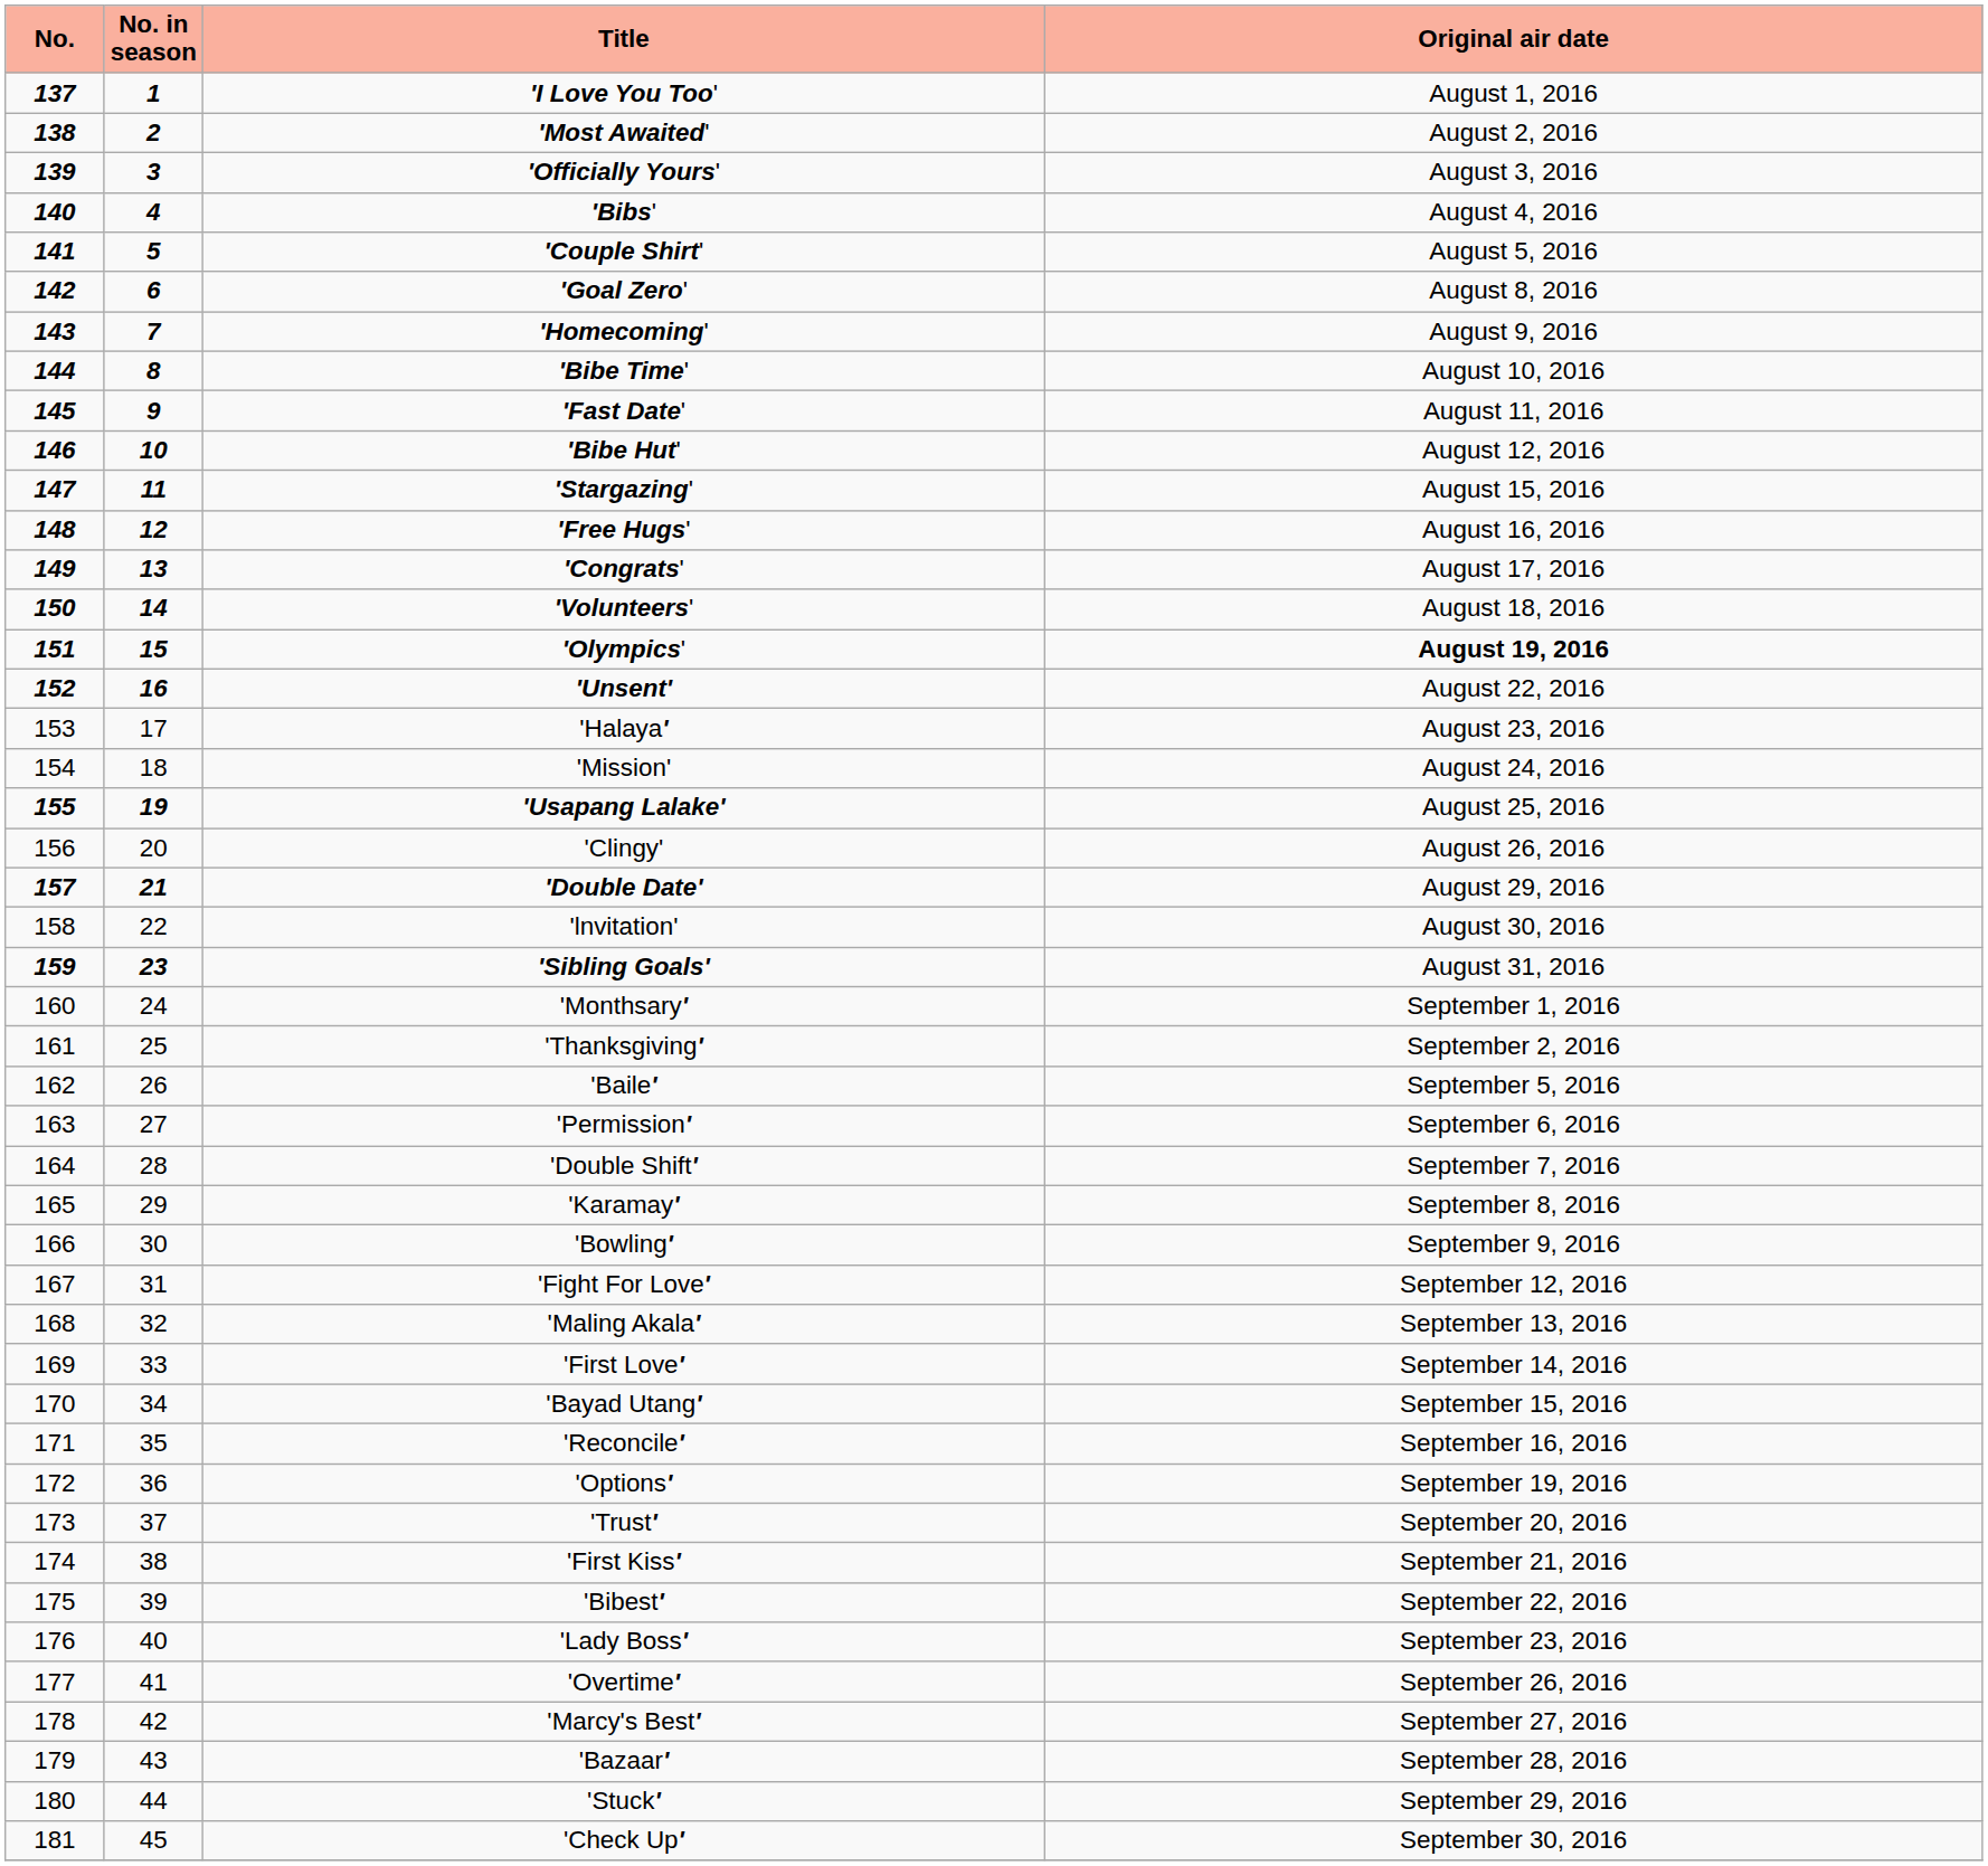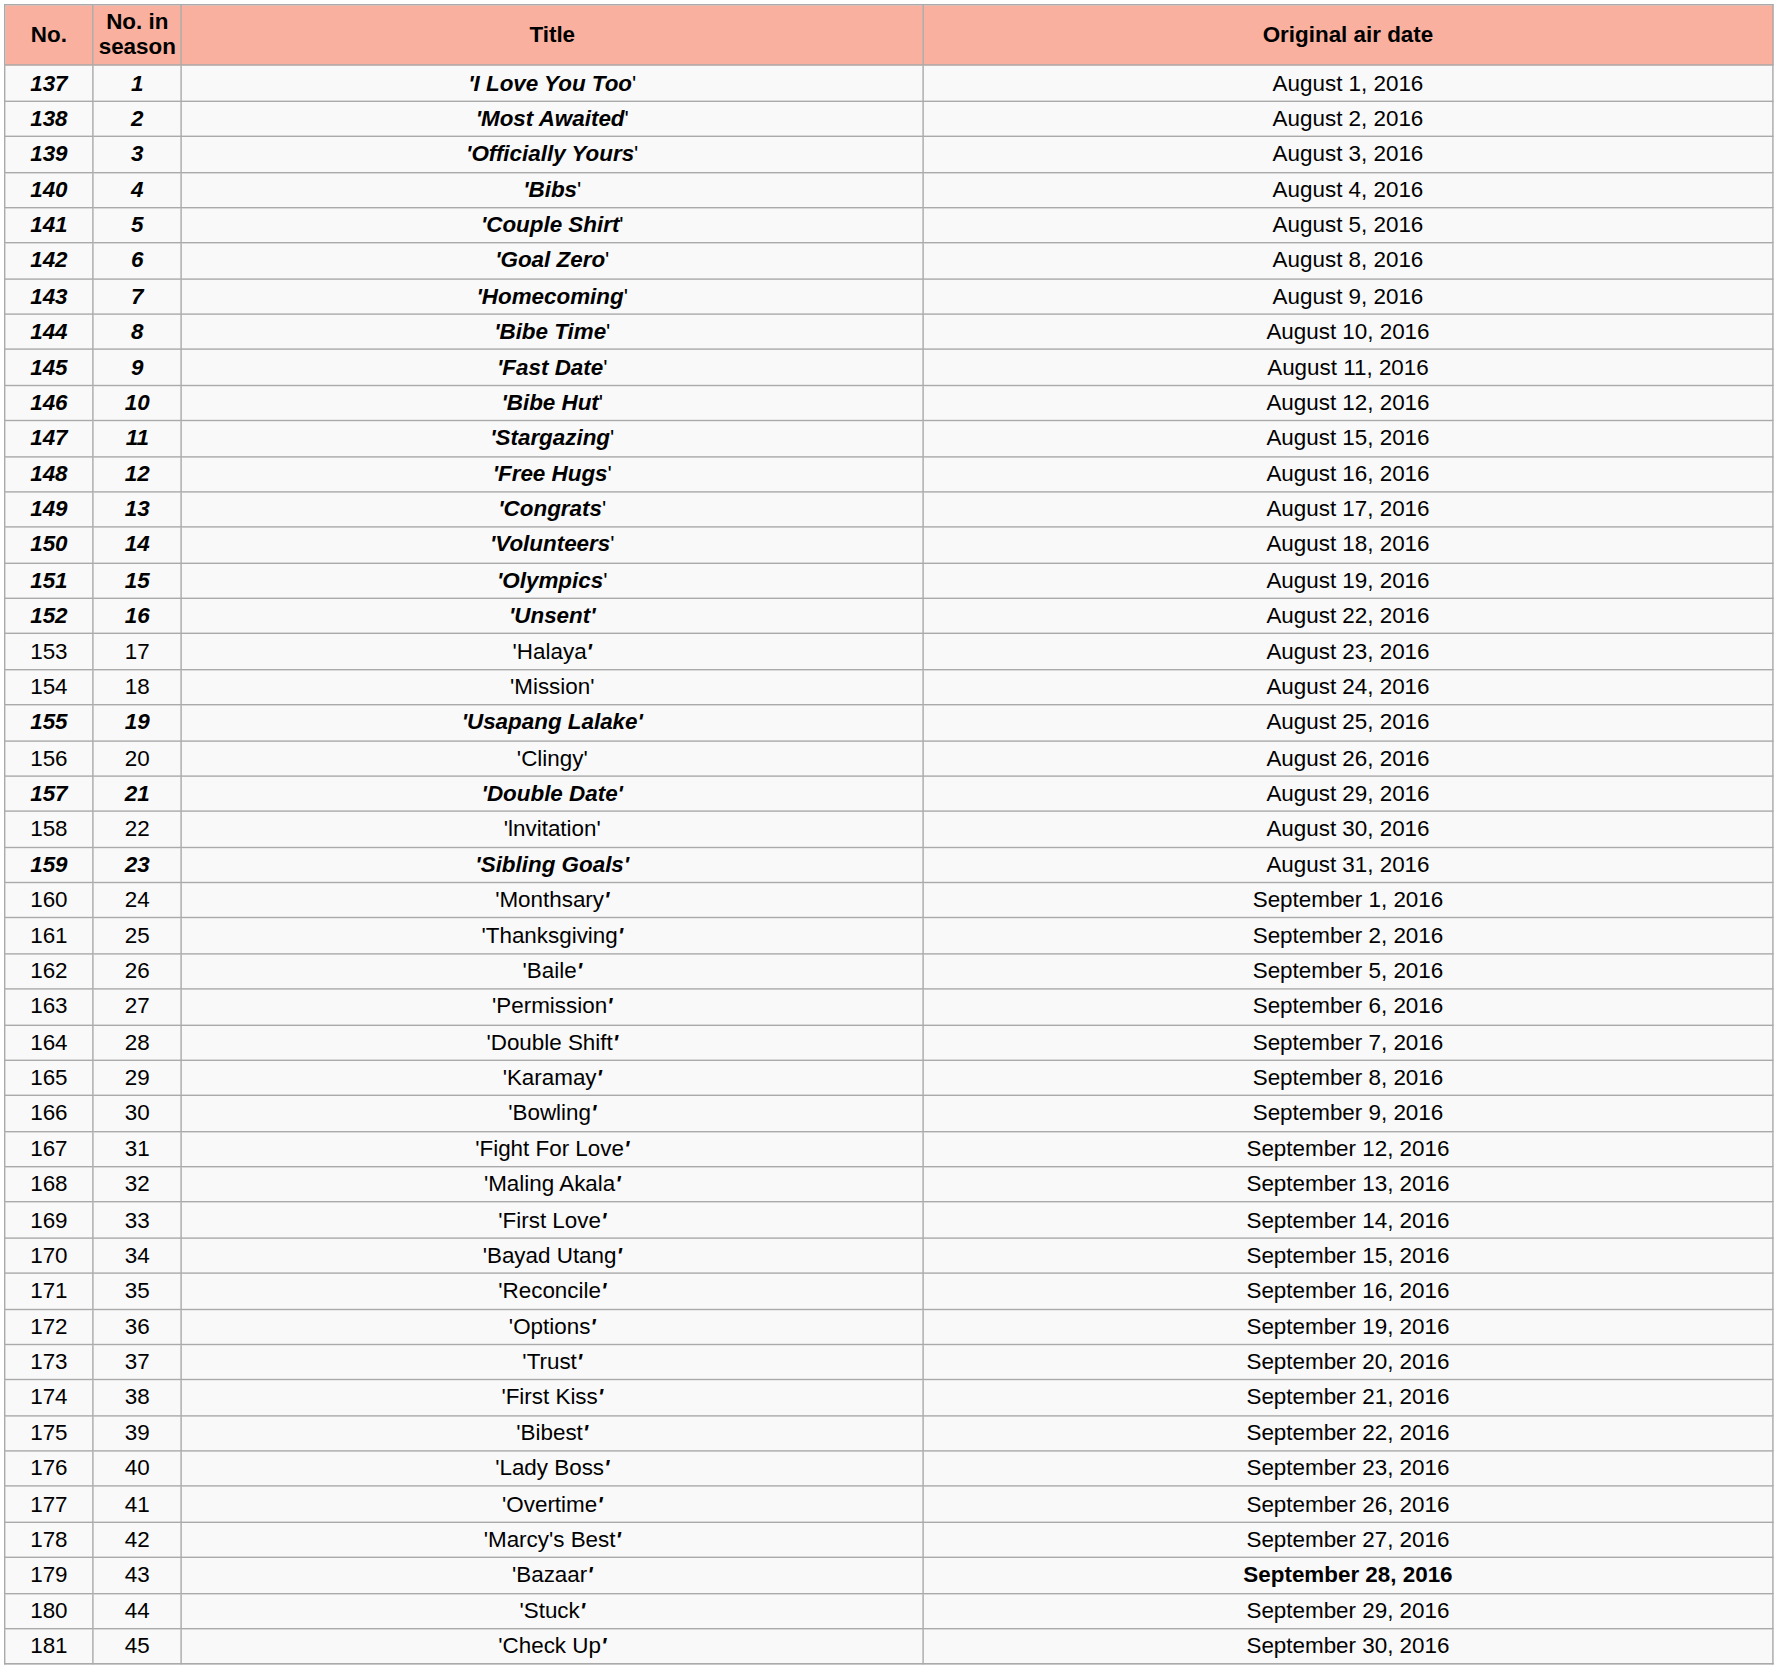'Olympics' | Original air date: bold -> normal
'Bazaar' | Original air date: normal -> bold
